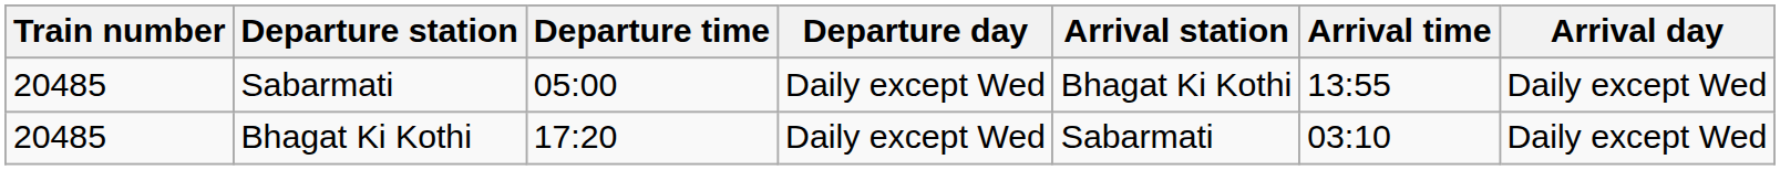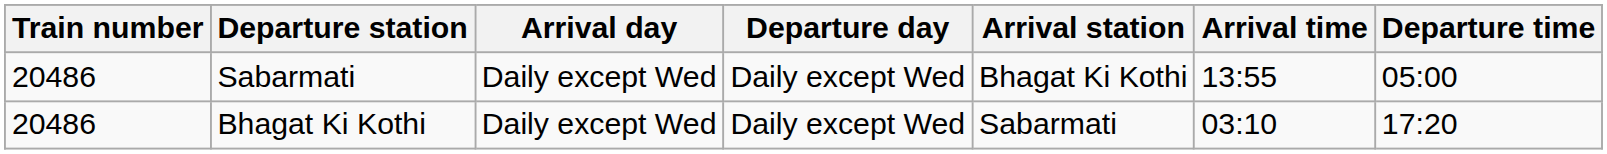columns swapped: Departure time <-> Arrival day
row 2 | Train number: 20485 -> 20486
row 3 | Train number: 20485 -> 20486
